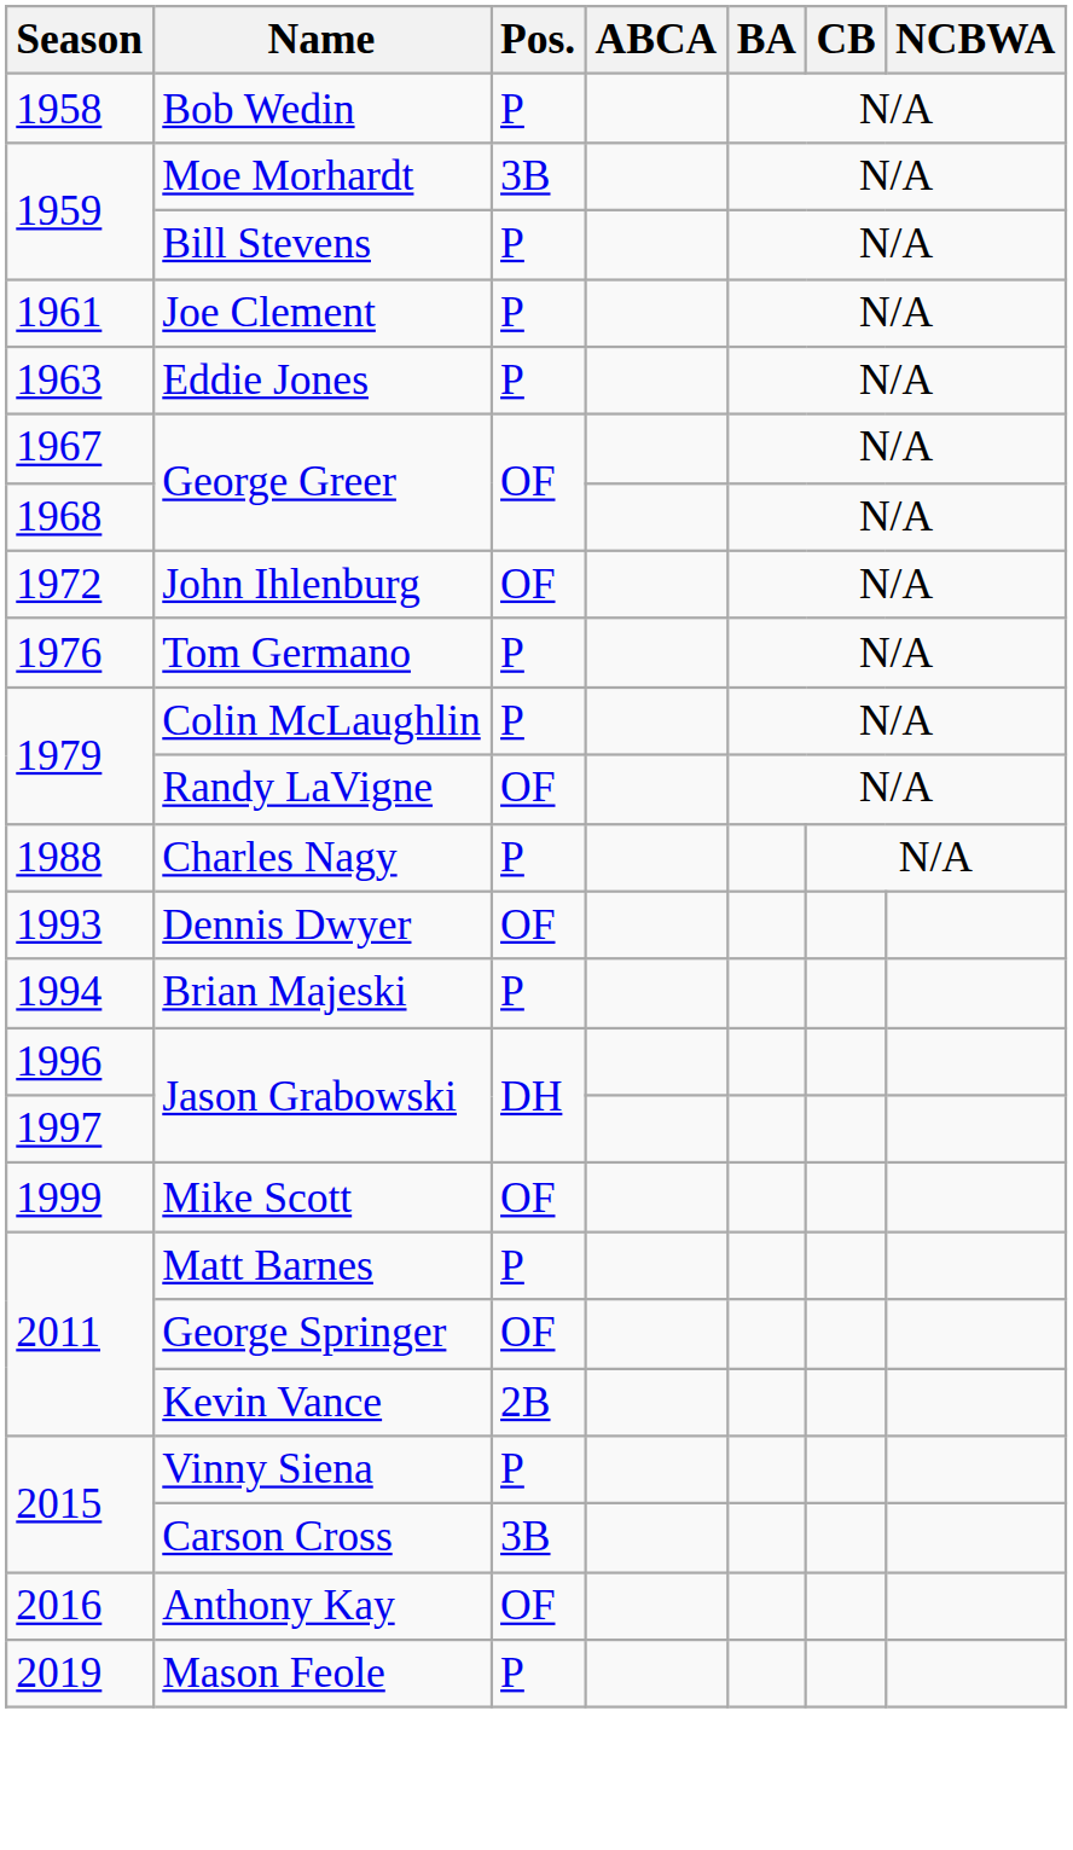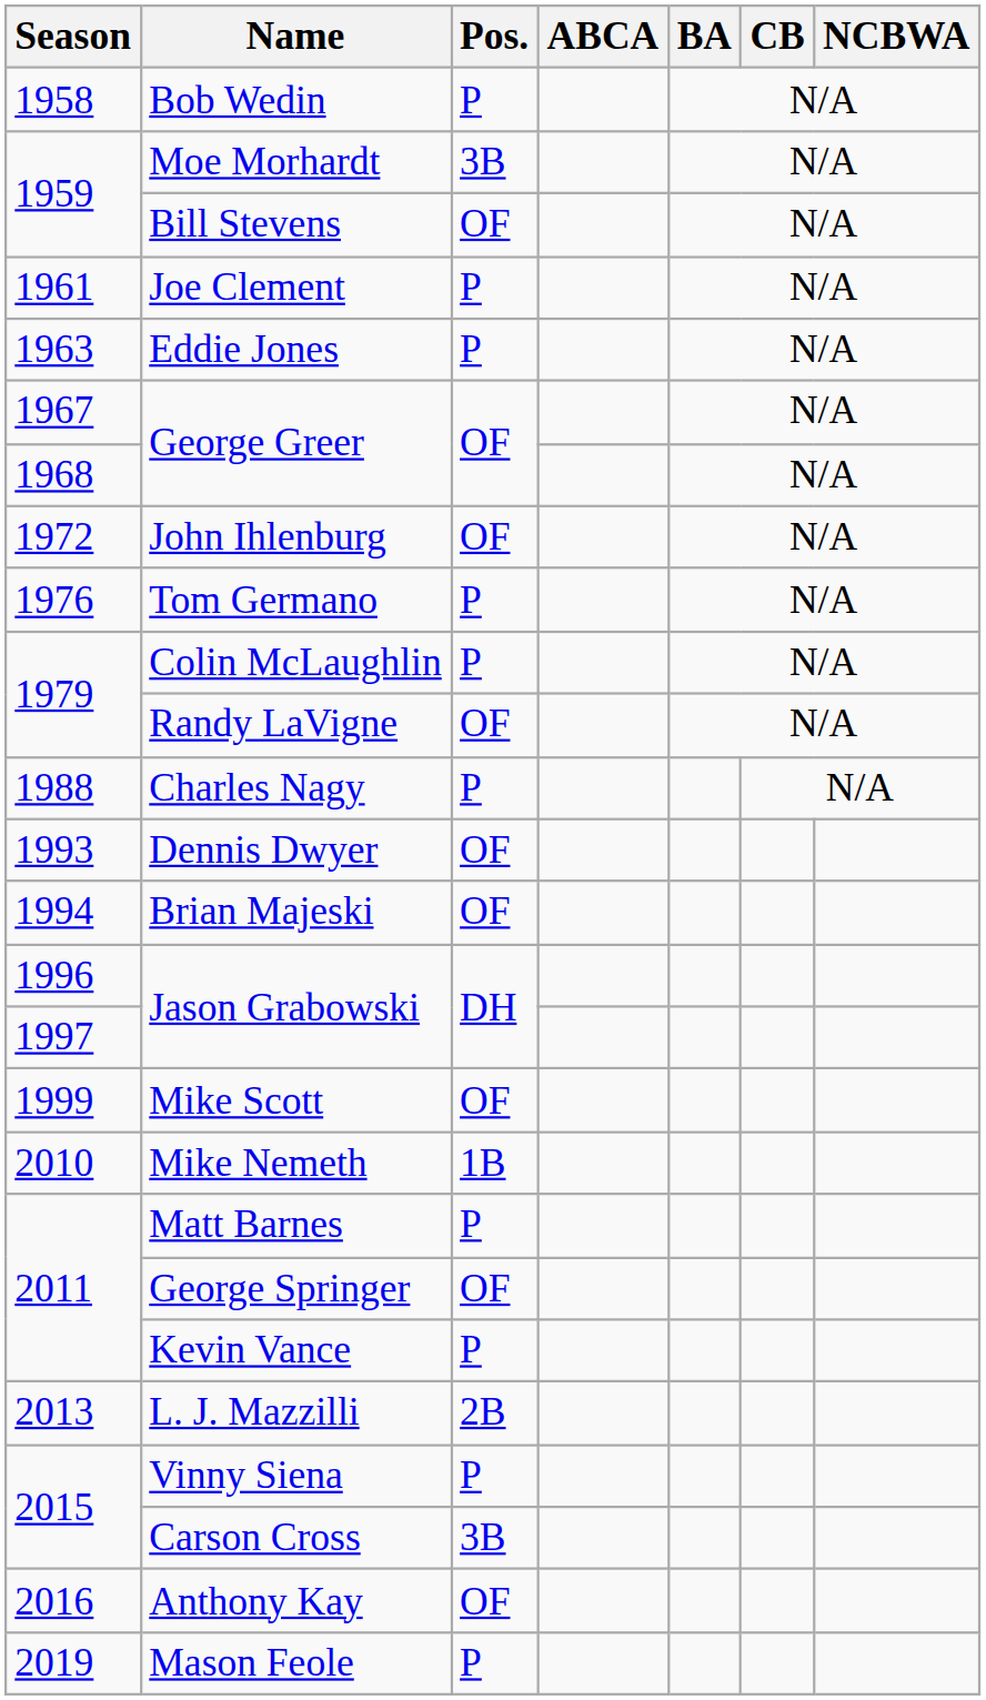Bill Stevens | Pos.: P -> OF
Brian Majeski | Pos.: P -> OF
+ row: 2010 | Mike Nemeth | 1B
Kevin Vance | Pos.: 2B -> P
+ row: 2013 | L. J. Mazzilli | 2B
